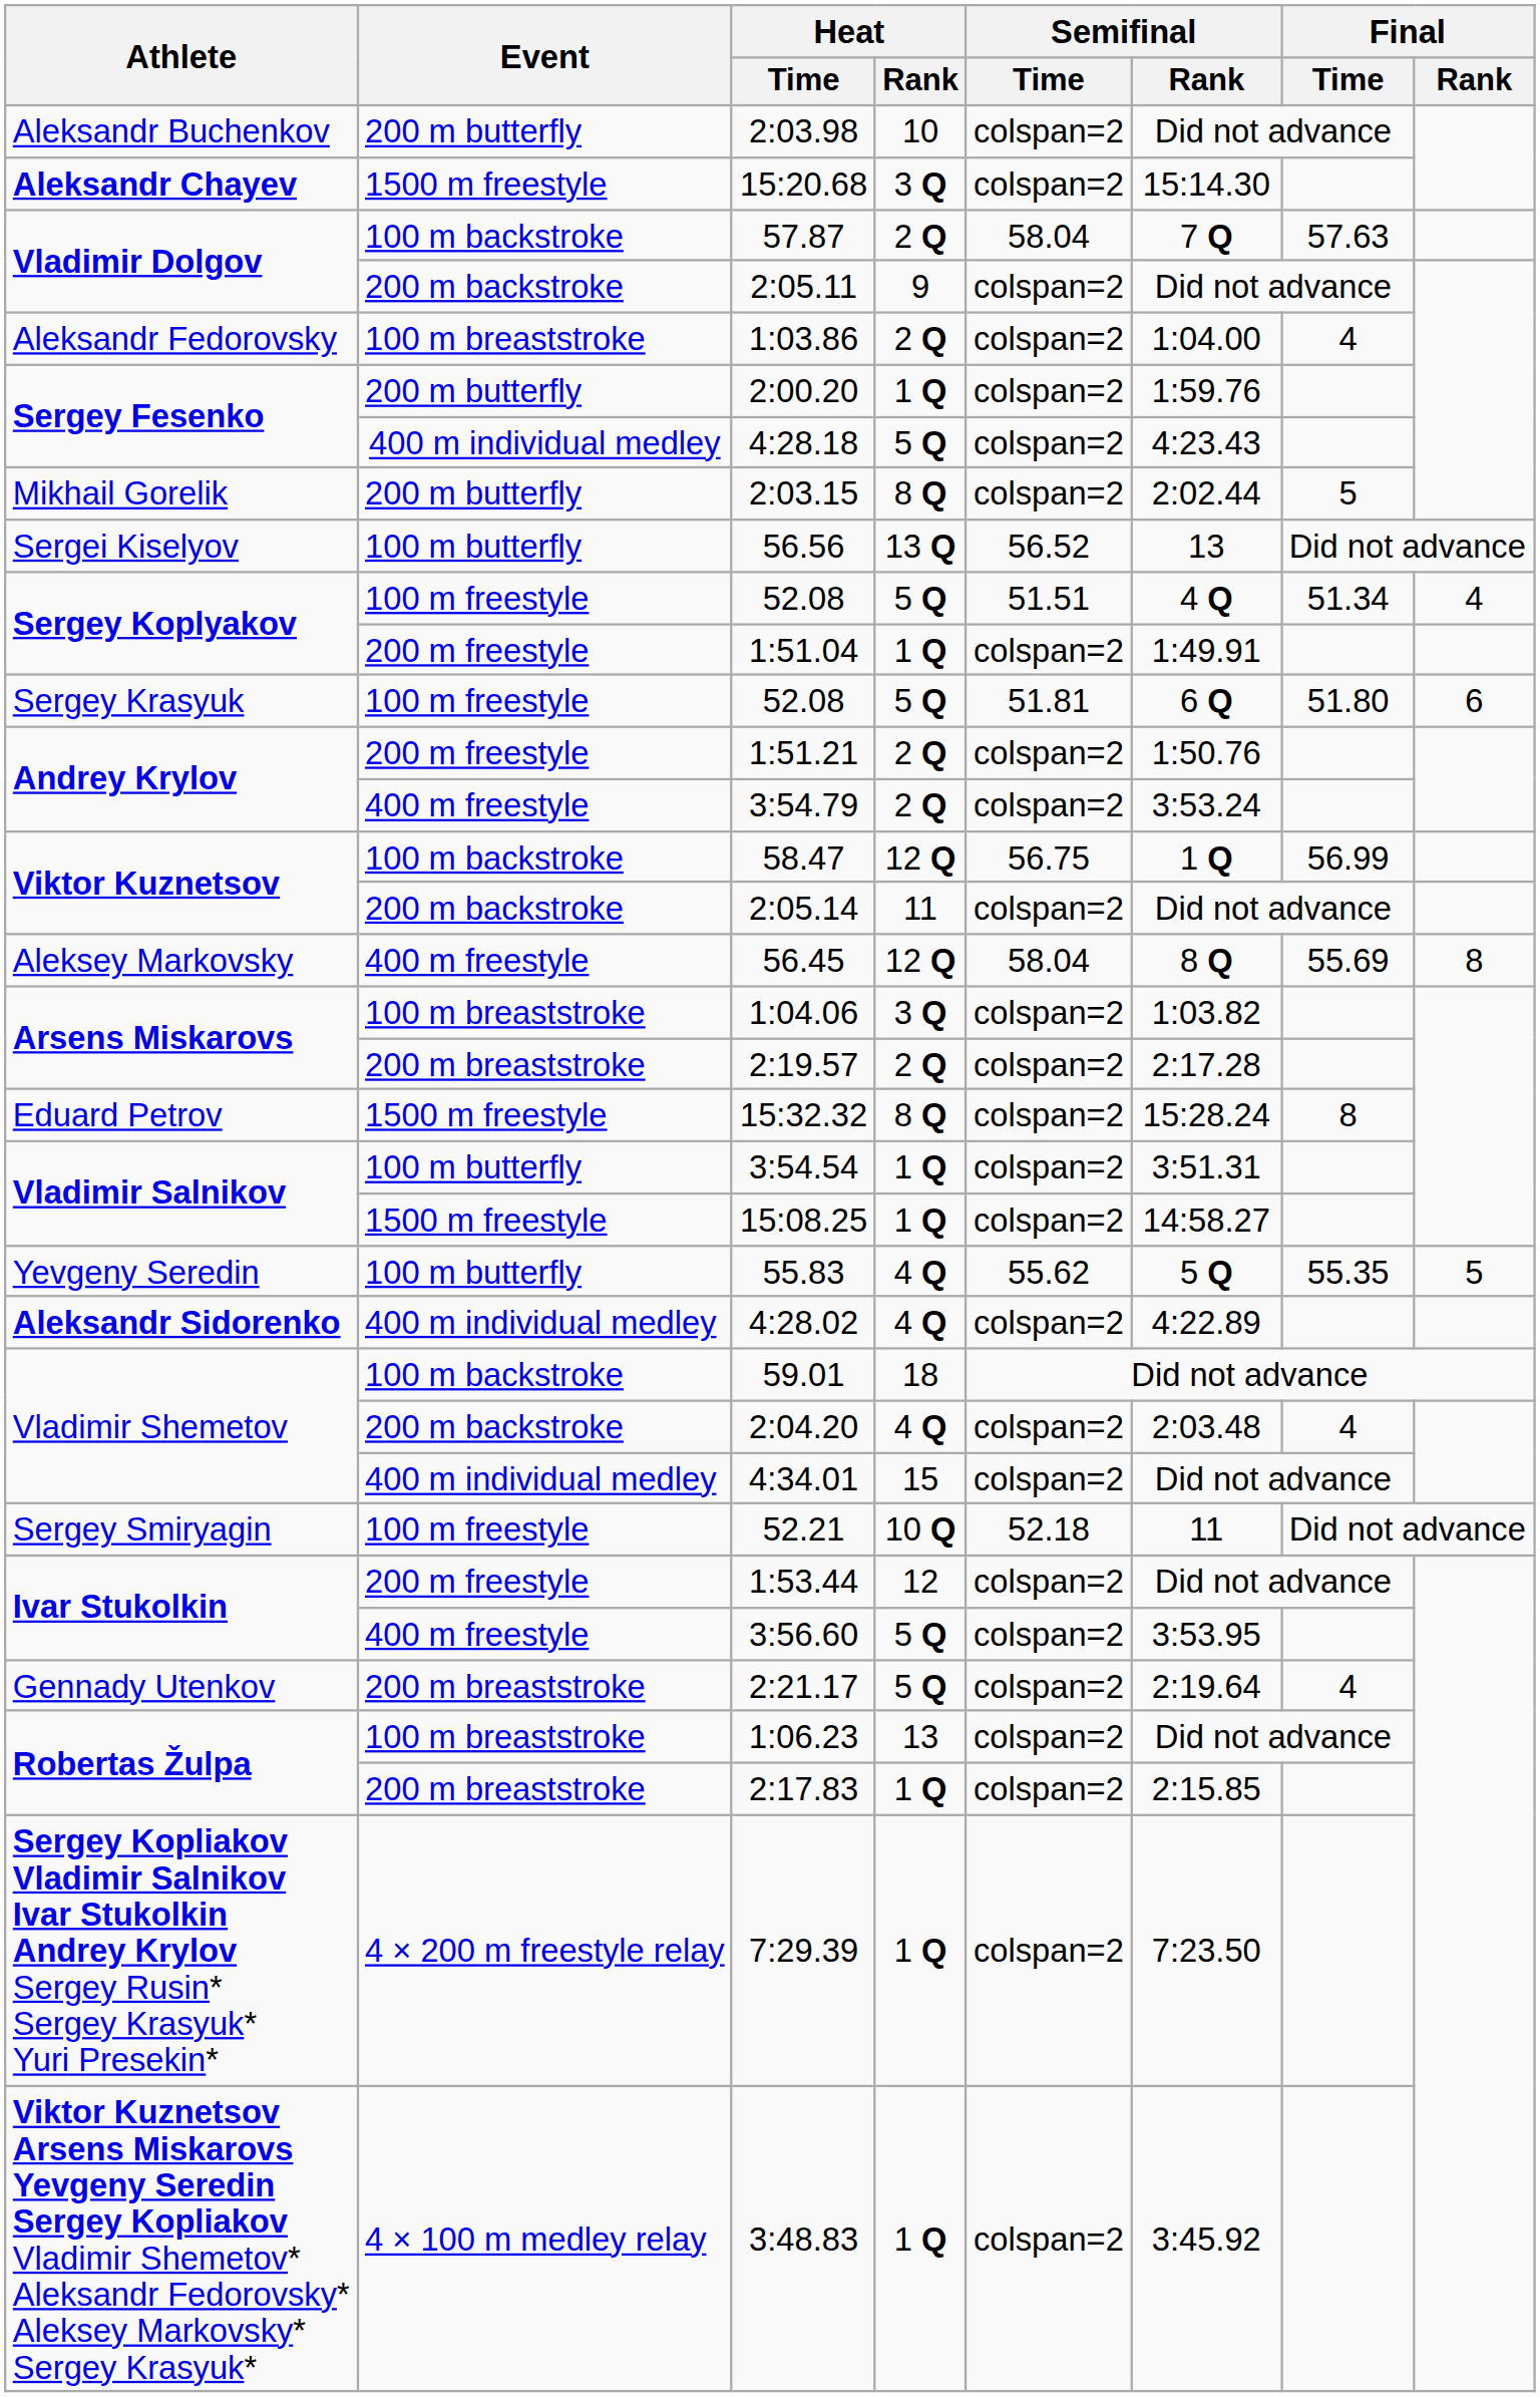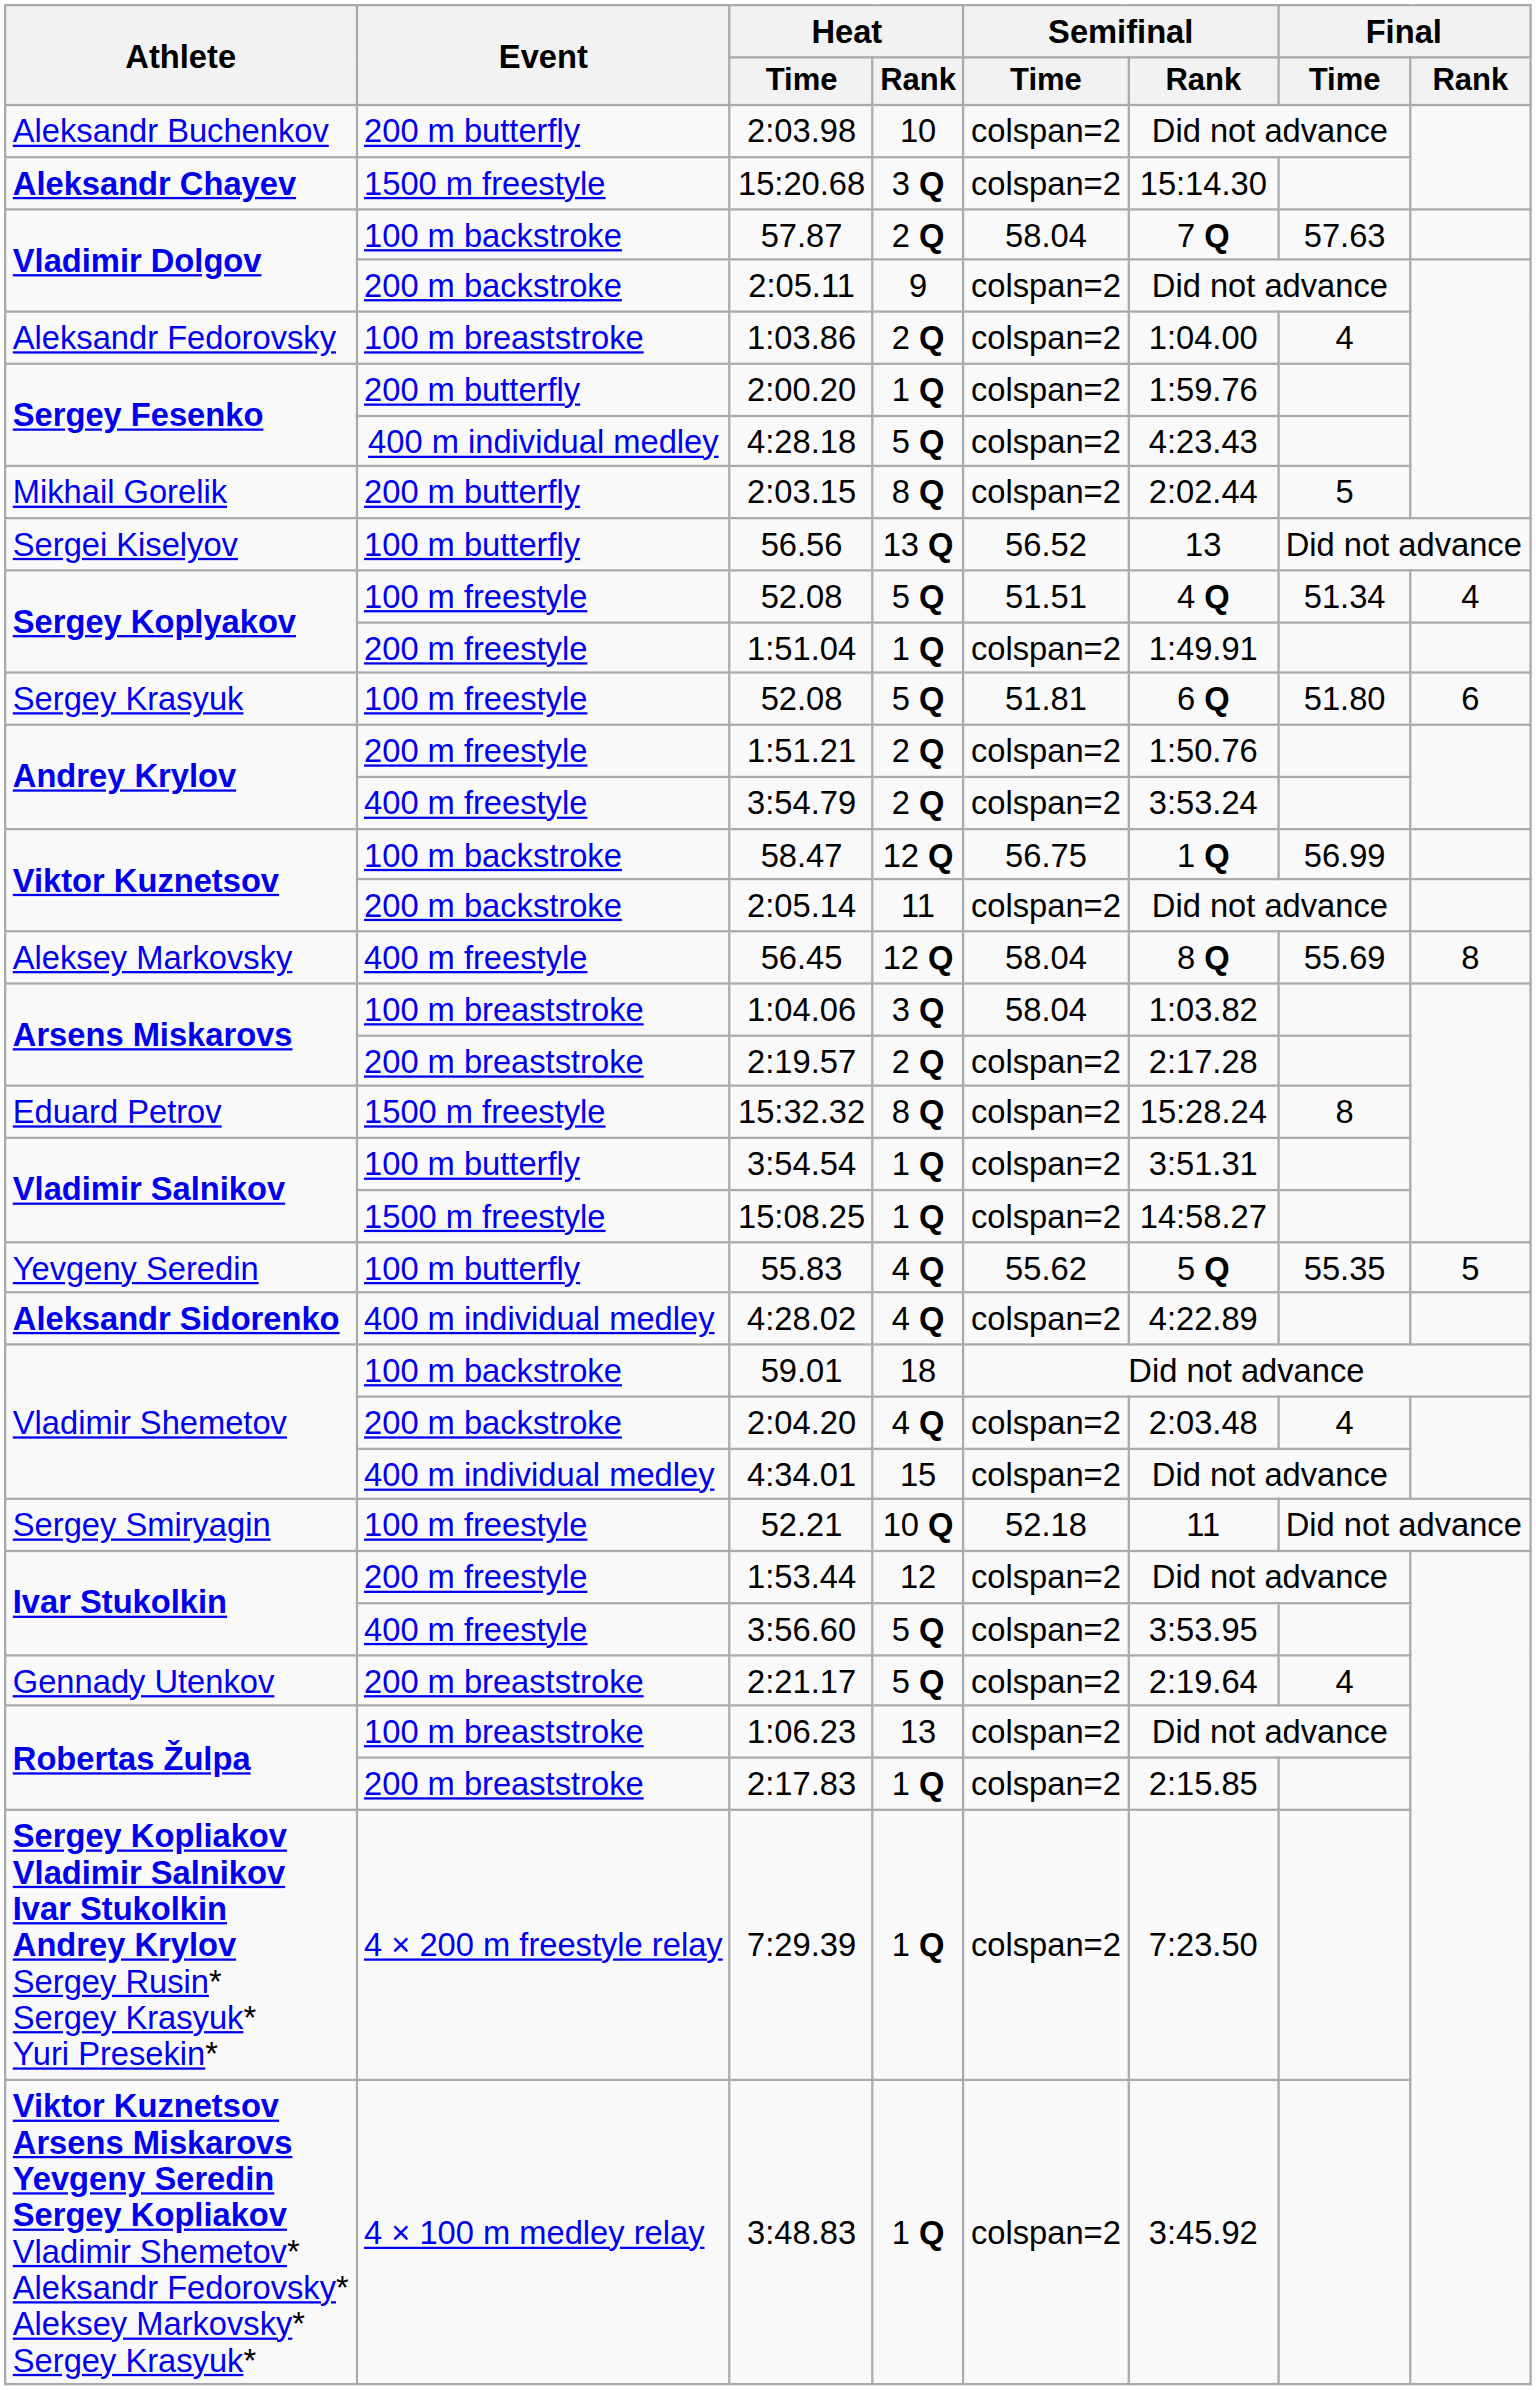1:04.06 | Semifinal / Time: colspan=2 -> 58.04
